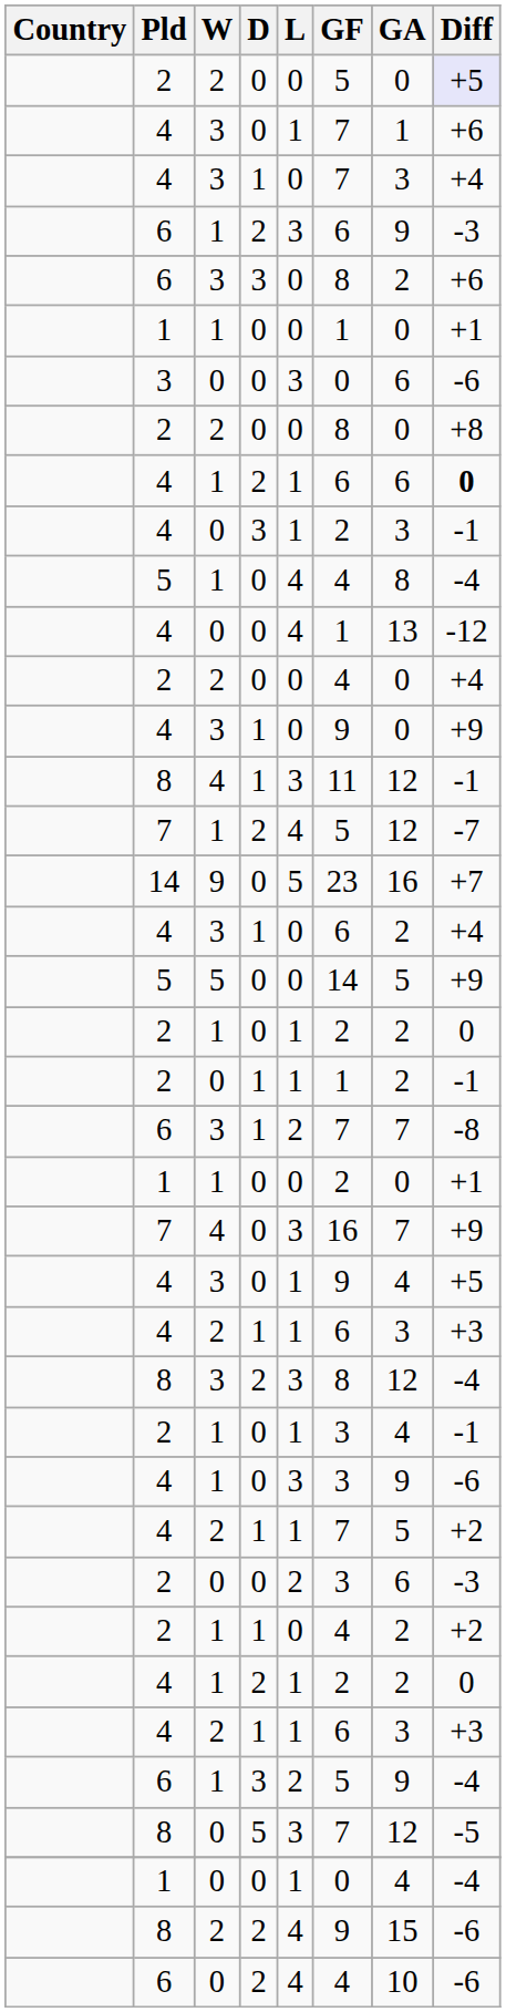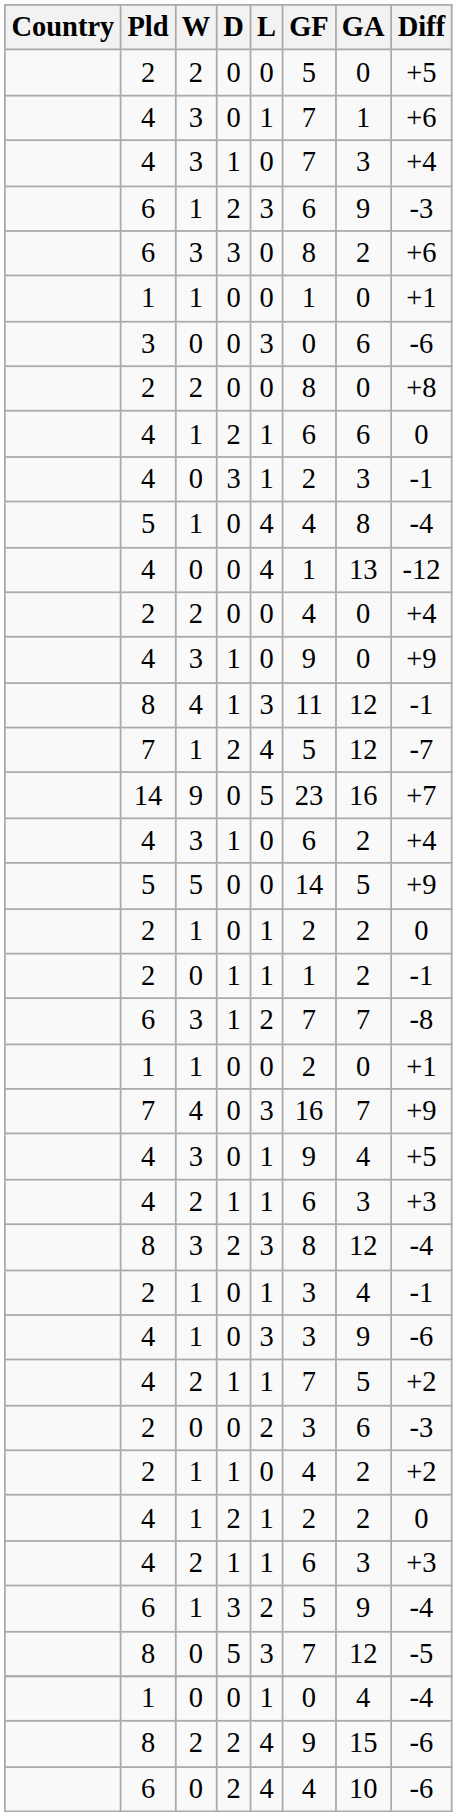row 2 | Diff: lavender background -> no background
row 10 | Diff: bold -> normal
